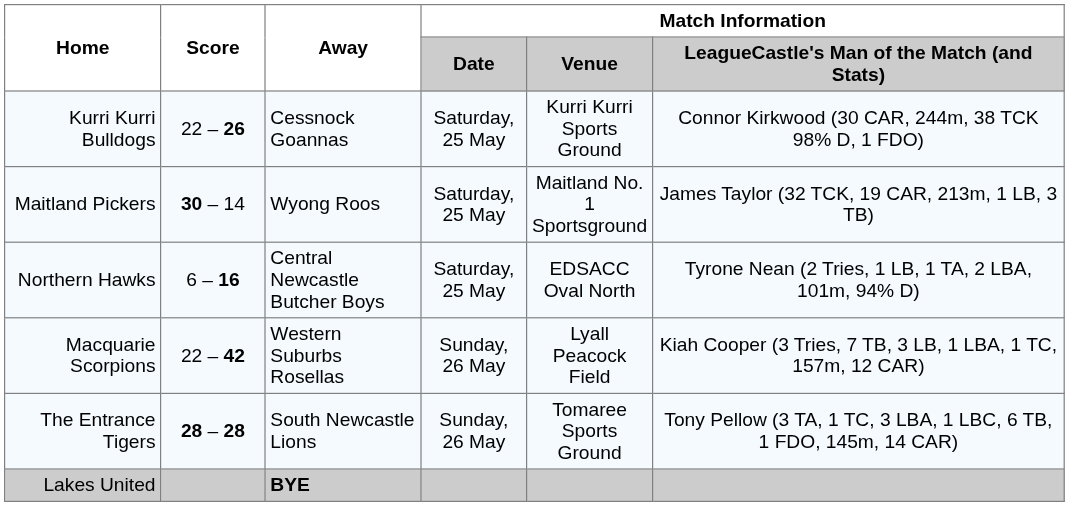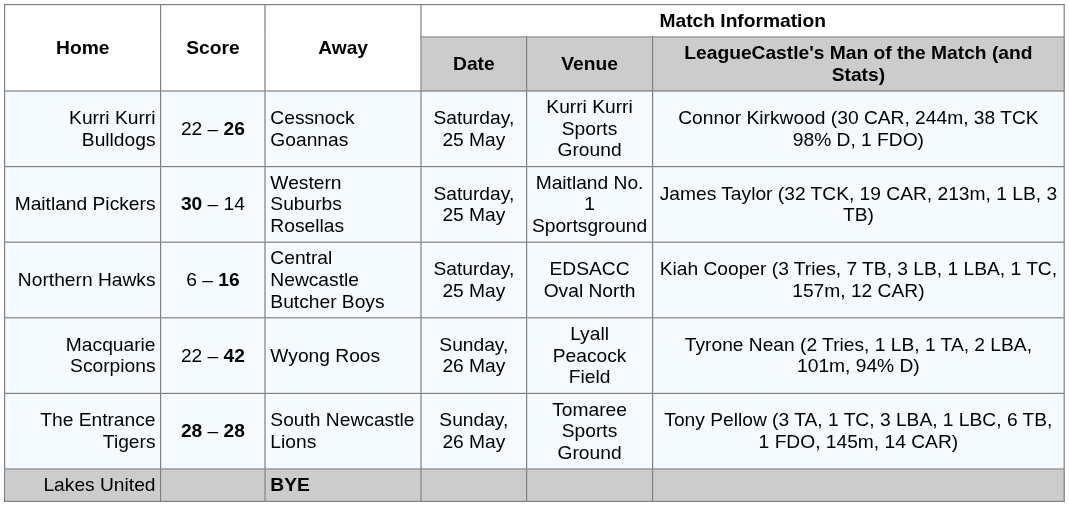Maitland Pickers | Away: Wyong Roos -> Western Suburbs Rosellas
Northern Hawks | column 6: Tyrone Nean (2 Tries, 1 LB, 1 TA, 2 LBA, 101m, 94% D) -> Kiah Cooper (3 Tries, 7 TB, 3 LB, 1 LBA, 1 TC, 157m, 12 CAR)
Macquarie Scorpions | Away: Western Suburbs Rosellas -> Wyong Roos
Macquarie Scorpions | column 6: Kiah Cooper (3 Tries, 7 TB, 3 LB, 1 LBA, 1 TC, 157m, 12 CAR) -> Tyrone Nean (2 Tries, 1 LB, 1 TA, 2 LBA, 101m, 94% D)
